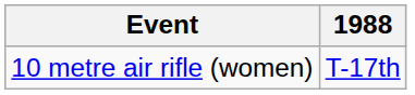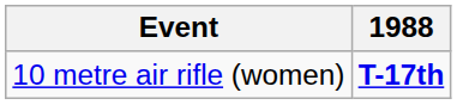10 metre air rifle (women) | 1988: normal -> bold
